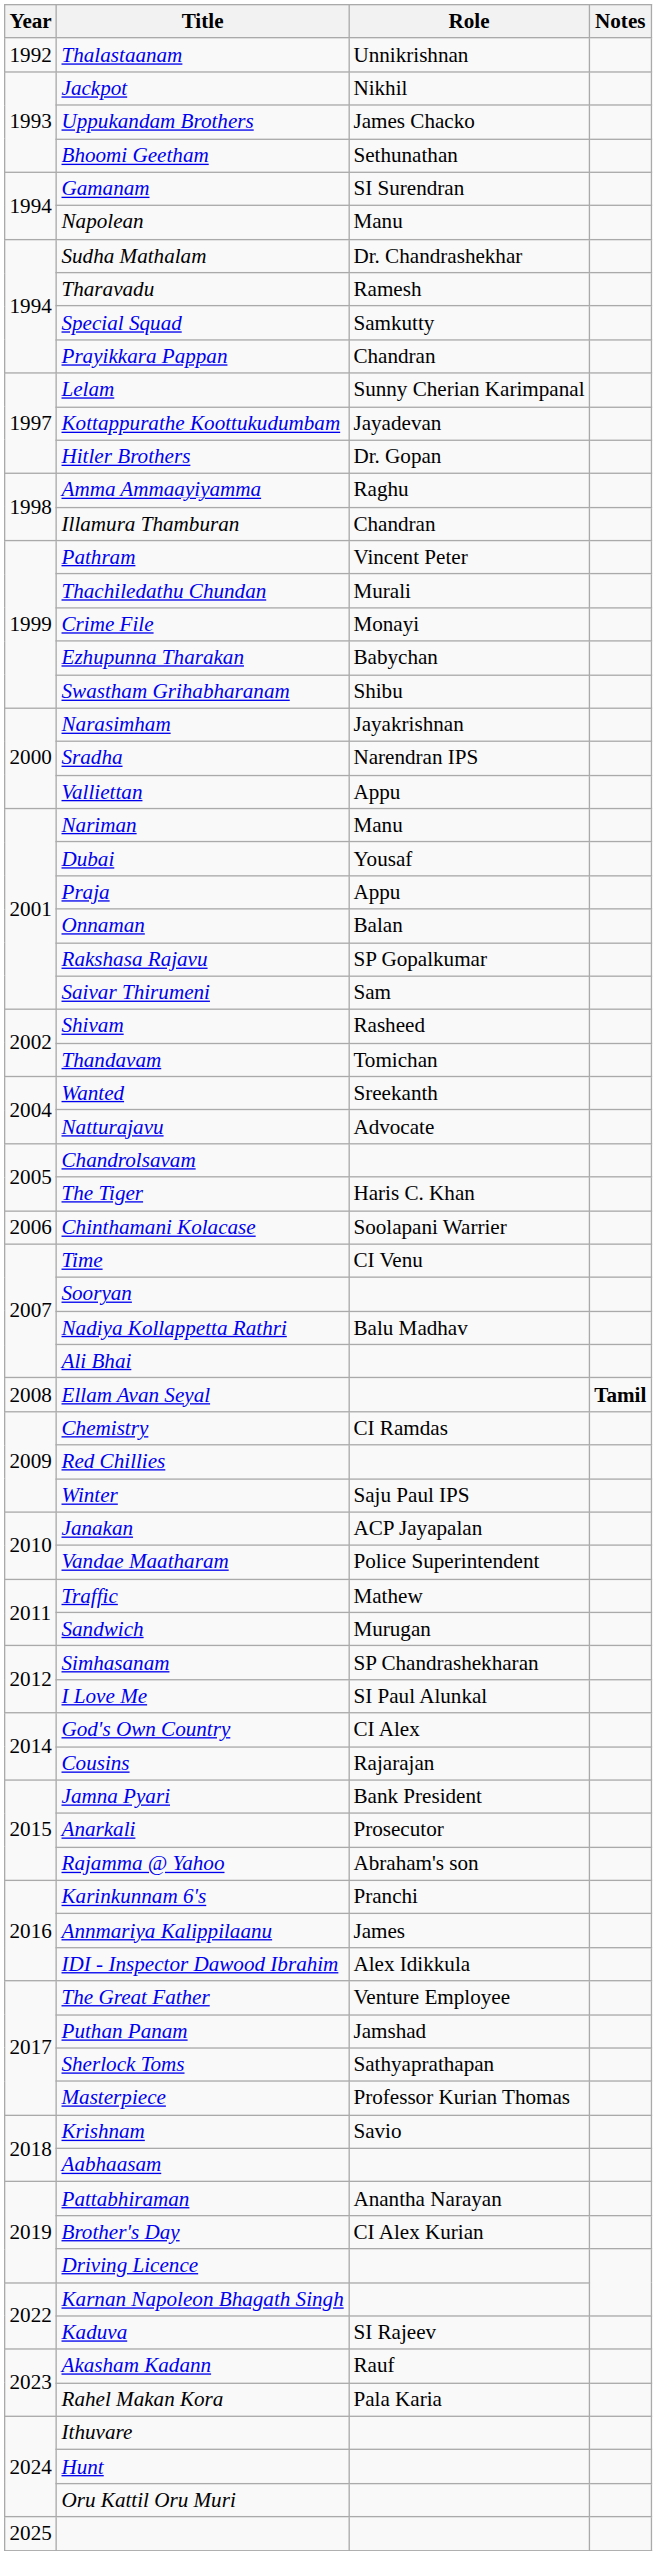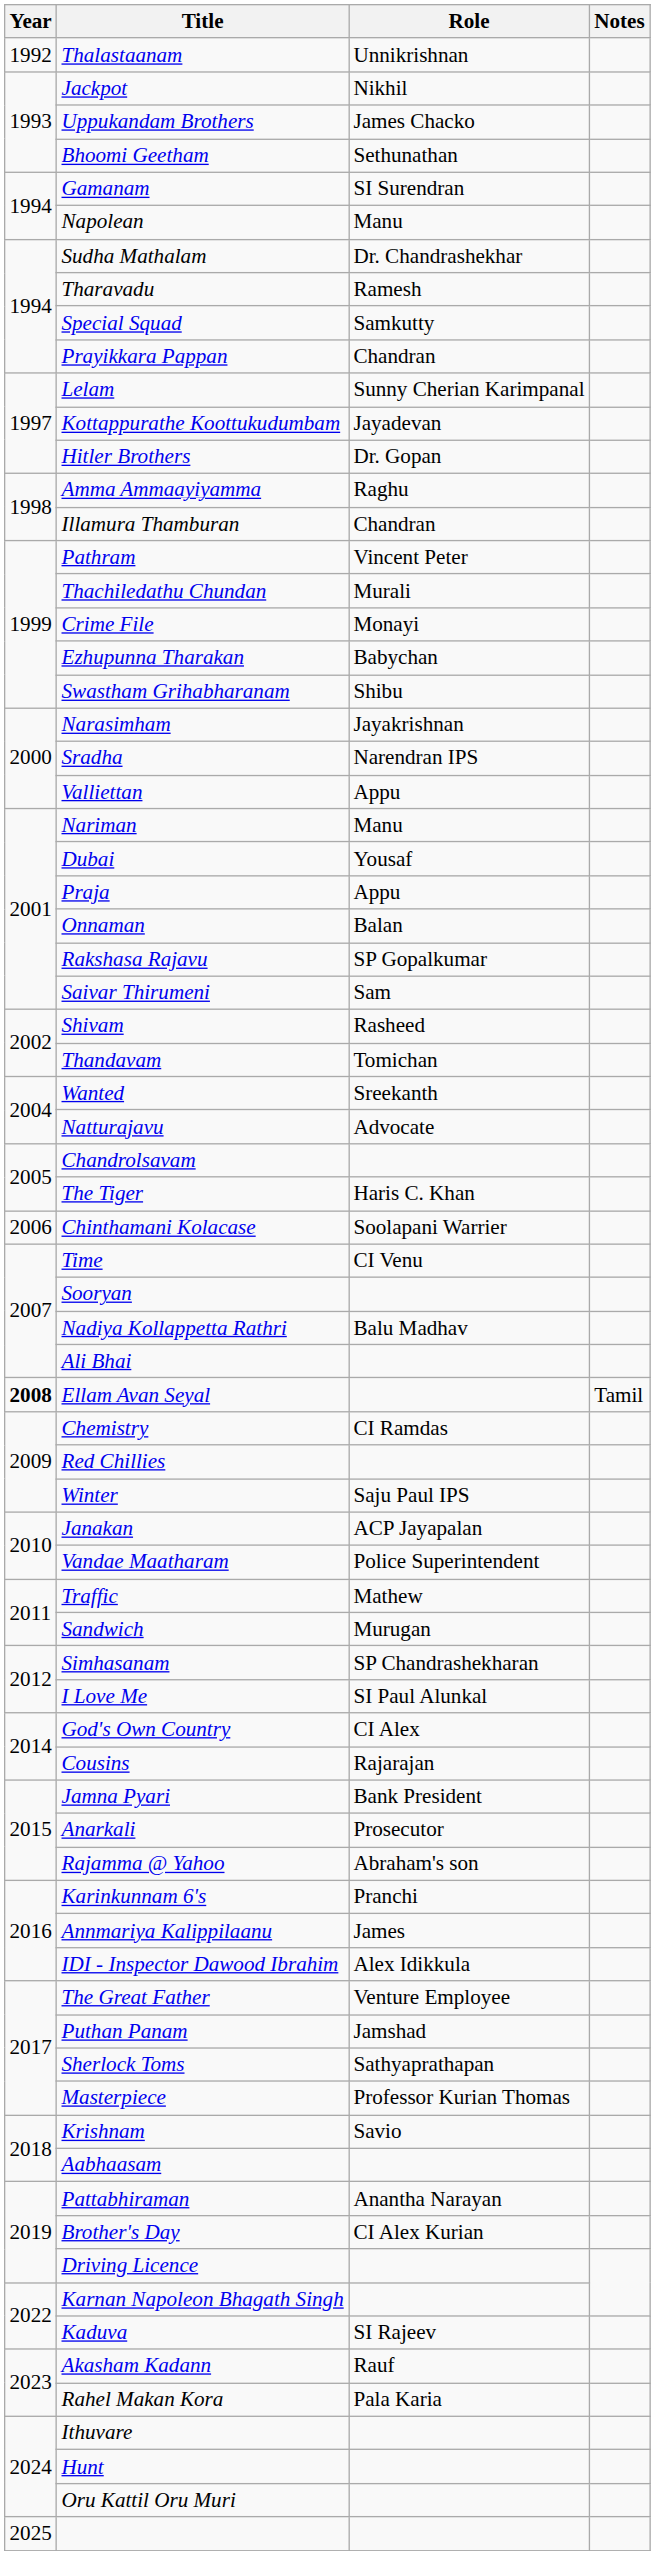Ellam Avan Seyal | Year: normal -> bold
Ellam Avan Seyal | Notes: bold -> normal
